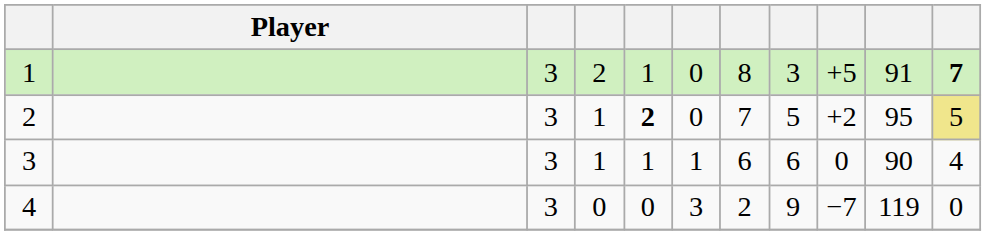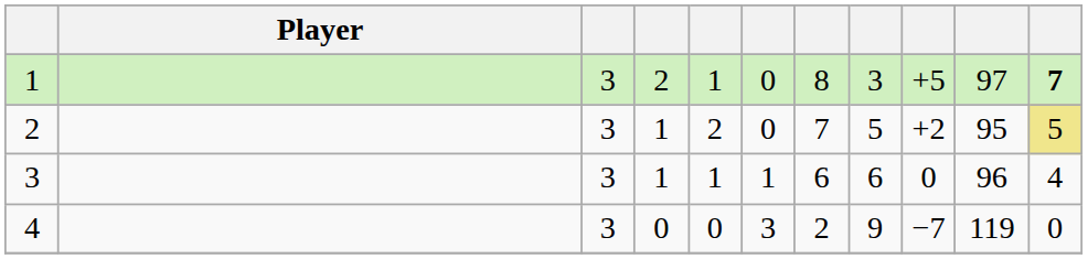row 2 | column 10: 91 -> 97
row 3 | column 5: bold -> normal
row 4 | column 10: 90 -> 96
